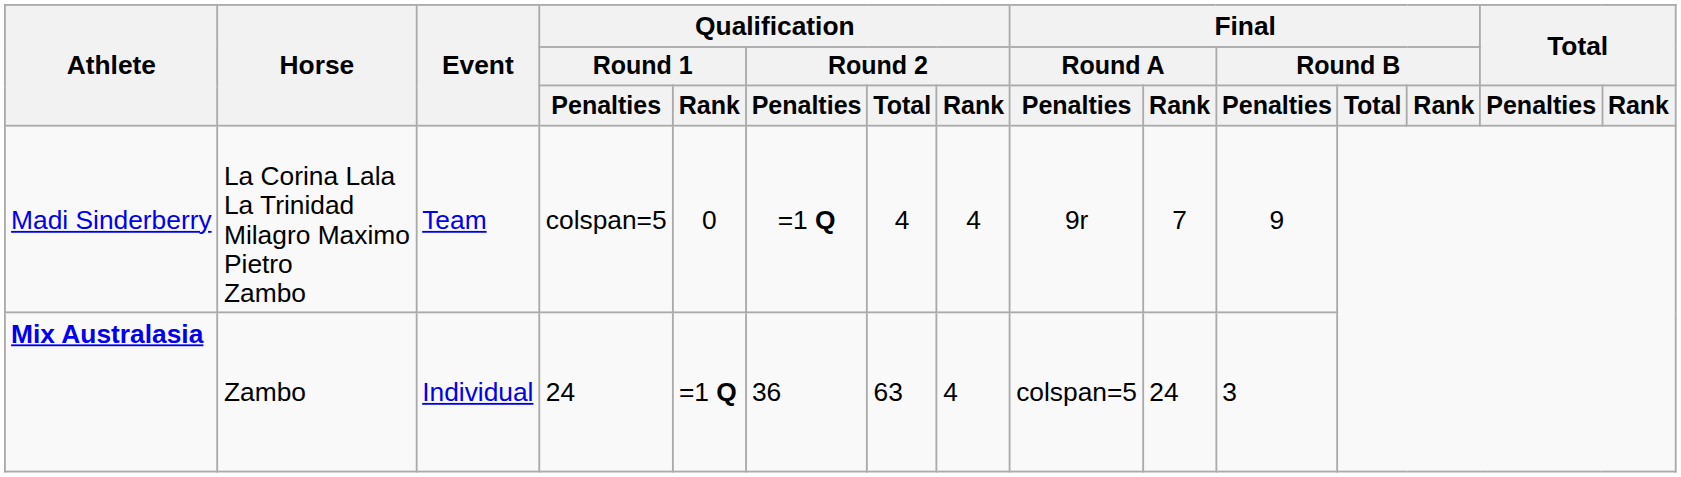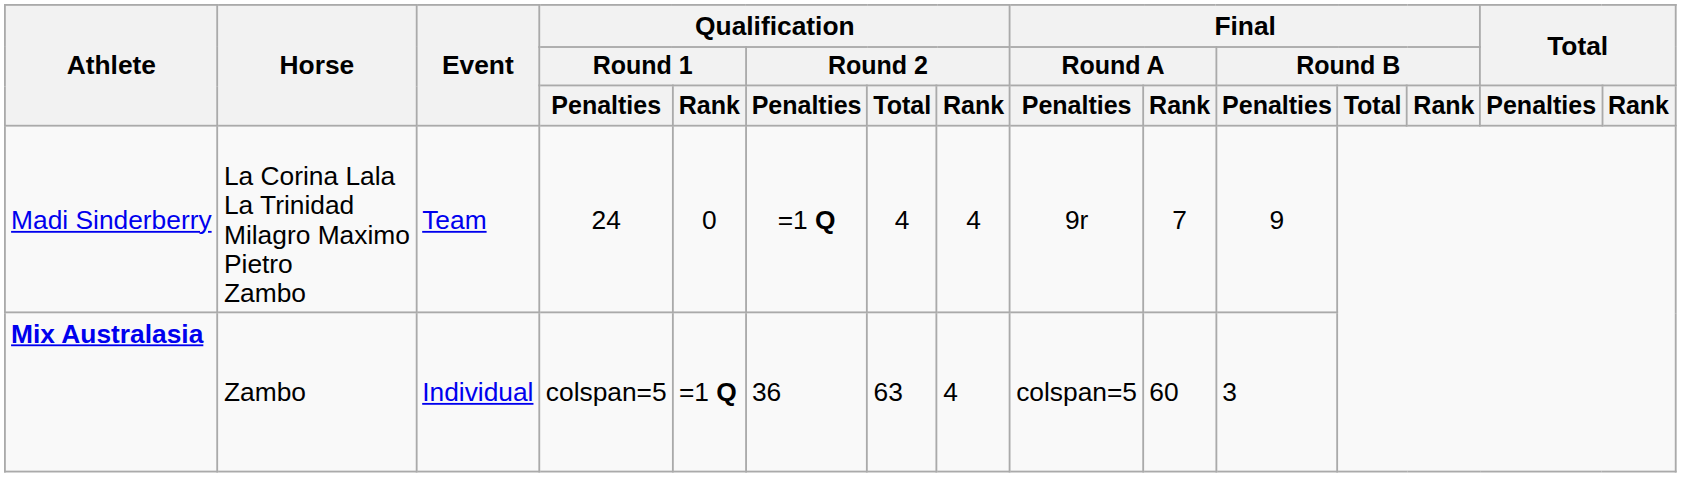Madi Sinderberry | Qualification / Round 1 / Penalties: colspan=5 -> 24
Mix Australasia | Qualification / Round 1 / Penalties: 24 -> colspan=5
Mix Australasia | Final / Round A / Rank: 24 -> 60
